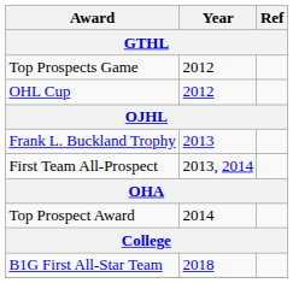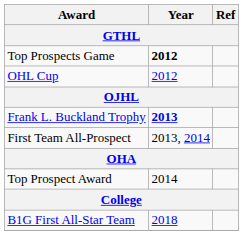Top Prospects Game | Year: normal -> bold
Frank L. Buckland Trophy | Year: normal -> bold
